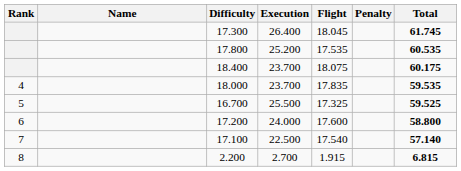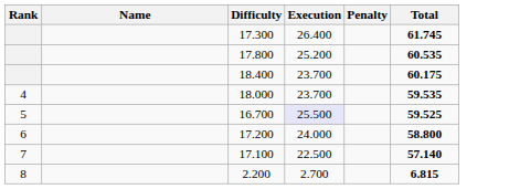- column: Flight | 18.045 | 17.535 | 18.075 | 17.835 | 17.325 | 17.600 | 17.540 | 1.915
16.700 | Execution: no background -> lavender background
